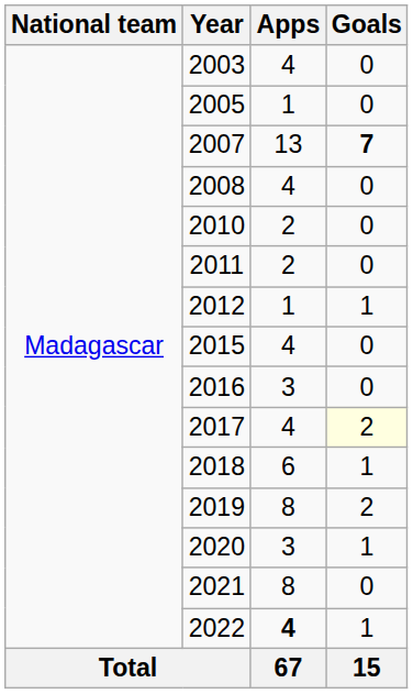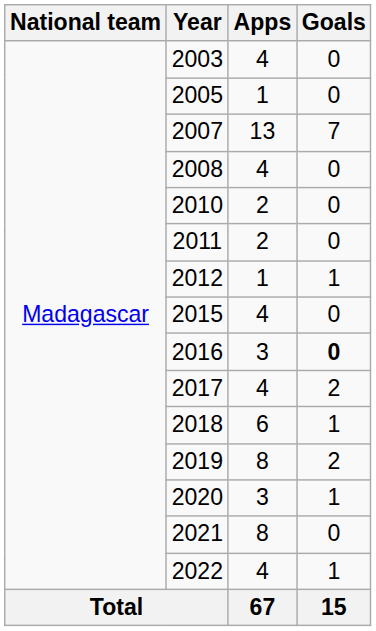2007 | Goals: bold -> normal
2016 | Goals: normal -> bold
2017 | Goals: lightyellow background -> no background
2022 | Apps: bold -> normal
